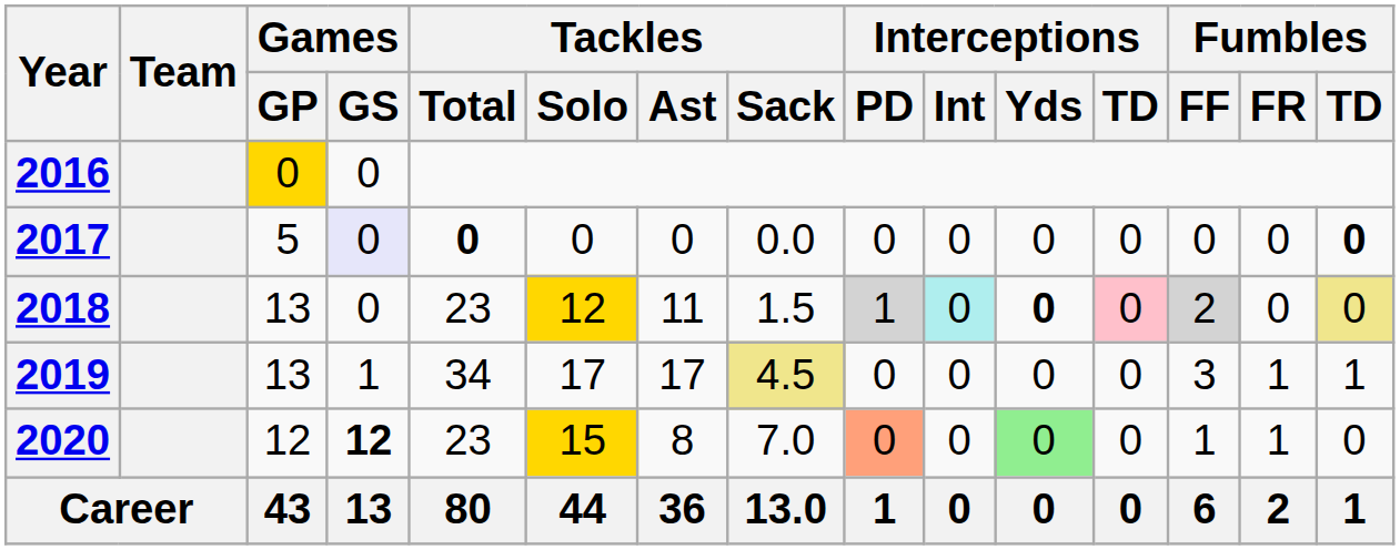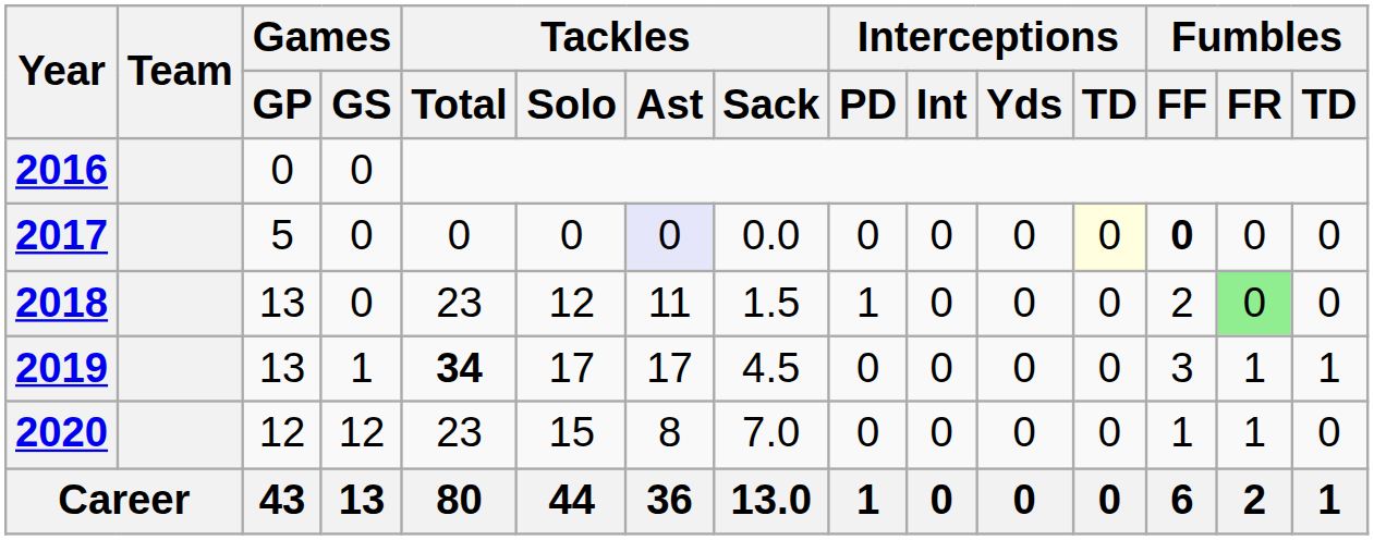2016 | Games / GP: gold background -> no background
2017 | Games / GS: lavender background -> no background
2017 | Tackles / Total: bold -> normal
2017 | Tackles / Ast: no background -> lavender background
2017 | Interceptions / TD: no background -> lightyellow background
2017 | Fumbles / FF: normal -> bold
2017 | Fumbles / TD: bold -> normal
2018 | Tackles / Solo: gold background -> no background
2018 | Interceptions / PD: lightgrey background -> no background
2018 | Interceptions / Int: paleturquoise background -> no background
2018 | Interceptions / Yds: bold -> normal
2018 | Interceptions / TD: pink background -> no background
2018 | Fumbles / FF: lightgrey background -> no background
2018 | Fumbles / FR: no background -> lightgreen background
2018 | Fumbles / TD: khaki background -> no background
2019 | Tackles / Total: normal -> bold
2019 | Tackles / Sack: khaki background -> no background
2020 | Games / GS: bold -> normal
2020 | Tackles / Solo: gold background -> no background
2020 | Interceptions / PD: lightsalmon background -> no background
2020 | Interceptions / Yds: lightgreen background -> no background
